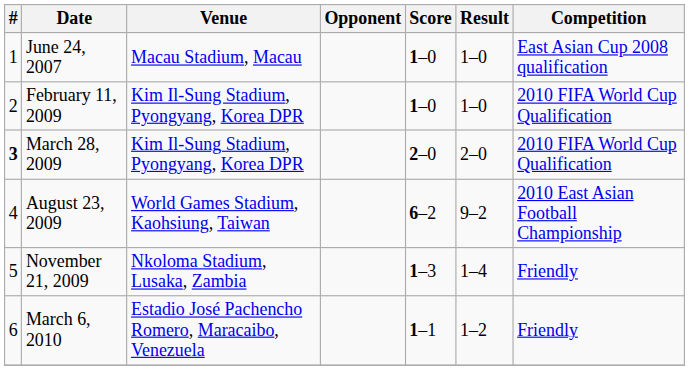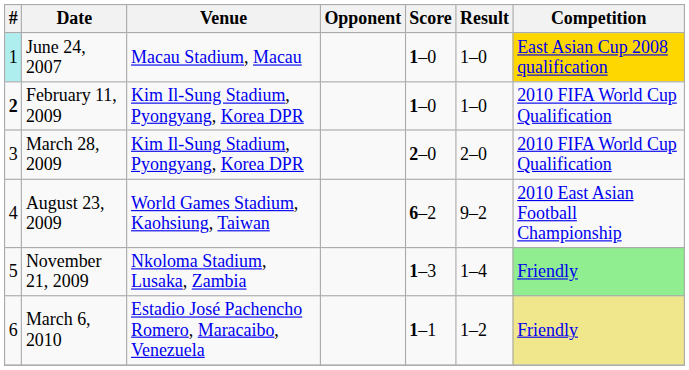June 24, 2007 | #: no background -> paleturquoise background
June 24, 2007 | Competition: no background -> gold background
February 11, 2009 | #: normal -> bold
March 28, 2009 | #: bold -> normal
November 21, 2009 | Competition: no background -> lightgreen background
March 6, 2010 | Competition: no background -> khaki background
